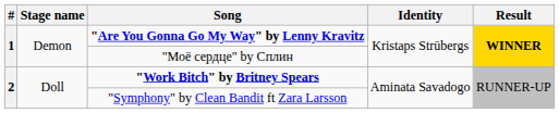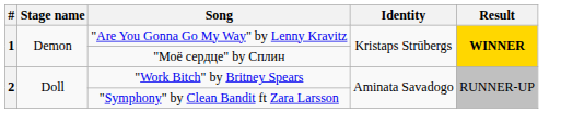"Are You Gonna Go My Way" by Lenny Kravitz | Song: bold -> normal
"Work Bitch" by Britney Spears | Song: bold -> normal
